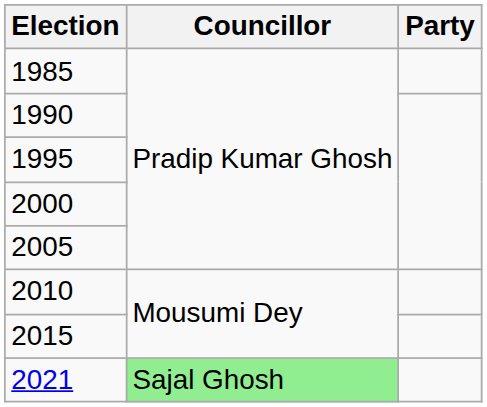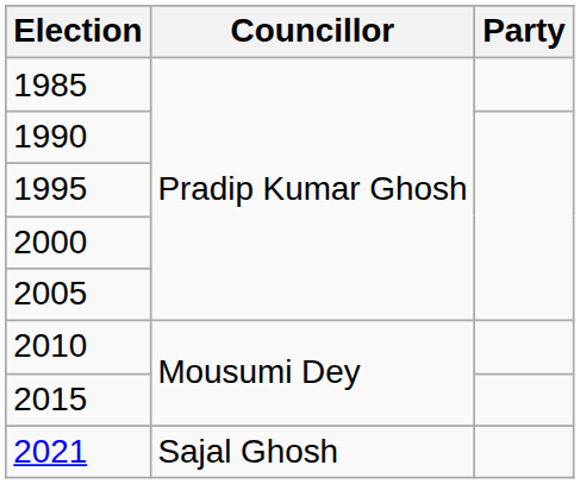2021 | Councillor: lightgreen background -> no background
